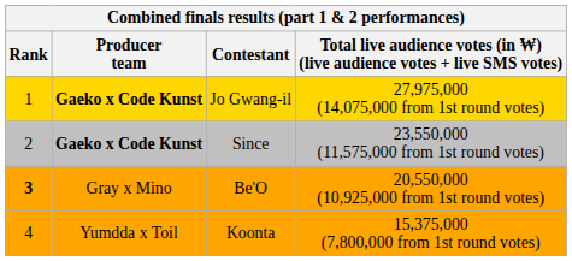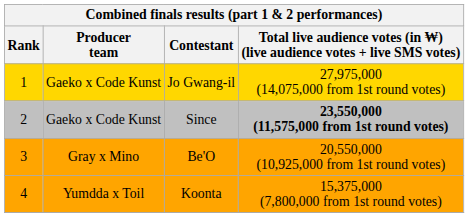Jo Gwang-il | Producer team: bold -> normal
Since | Producer team: bold -> normal
Since | column 4: normal -> bold
Be'O | Rank: bold -> normal
